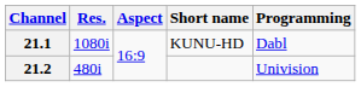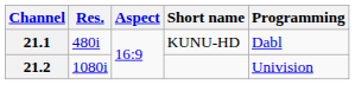21.1 | Res.: 1080i -> 480i
21.2 | Res.: 480i -> 1080i
